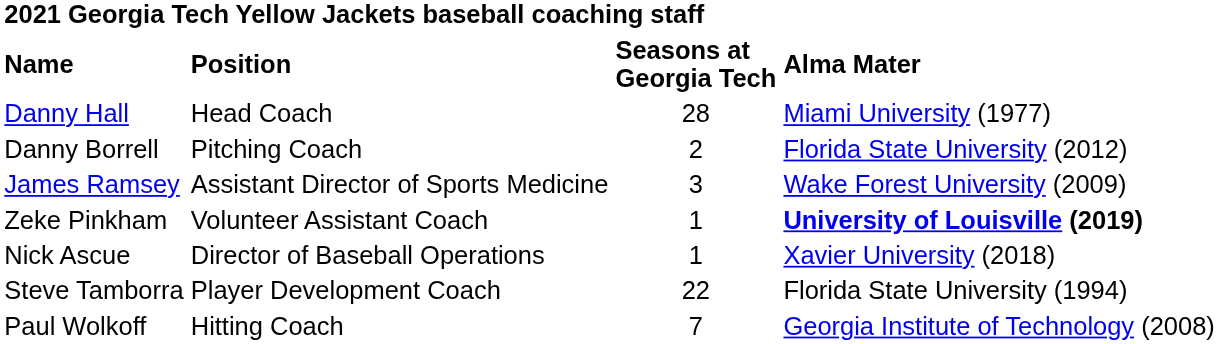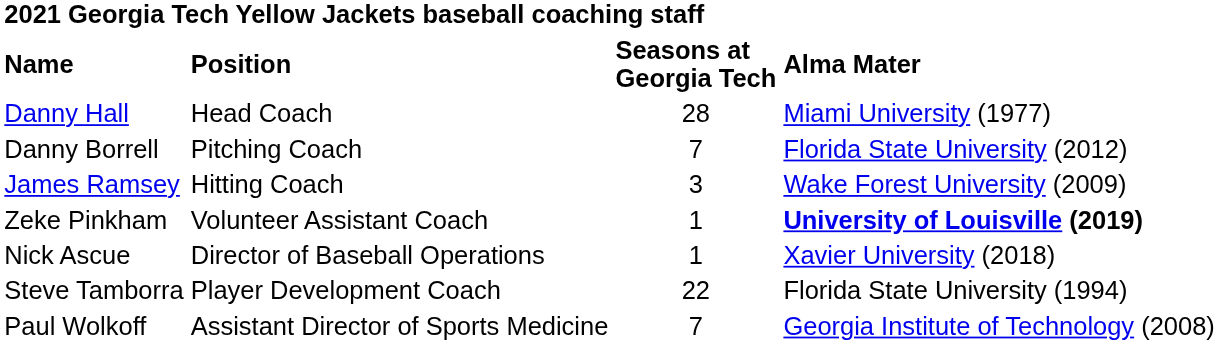Danny Borrell | Seasons at Georgia Tech: 2 -> 7
James Ramsey | Position: Assistant Director of Sports Medicine -> Hitting Coach
Paul Wolkoff | Position: Hitting Coach -> Assistant Director of Sports Medicine
